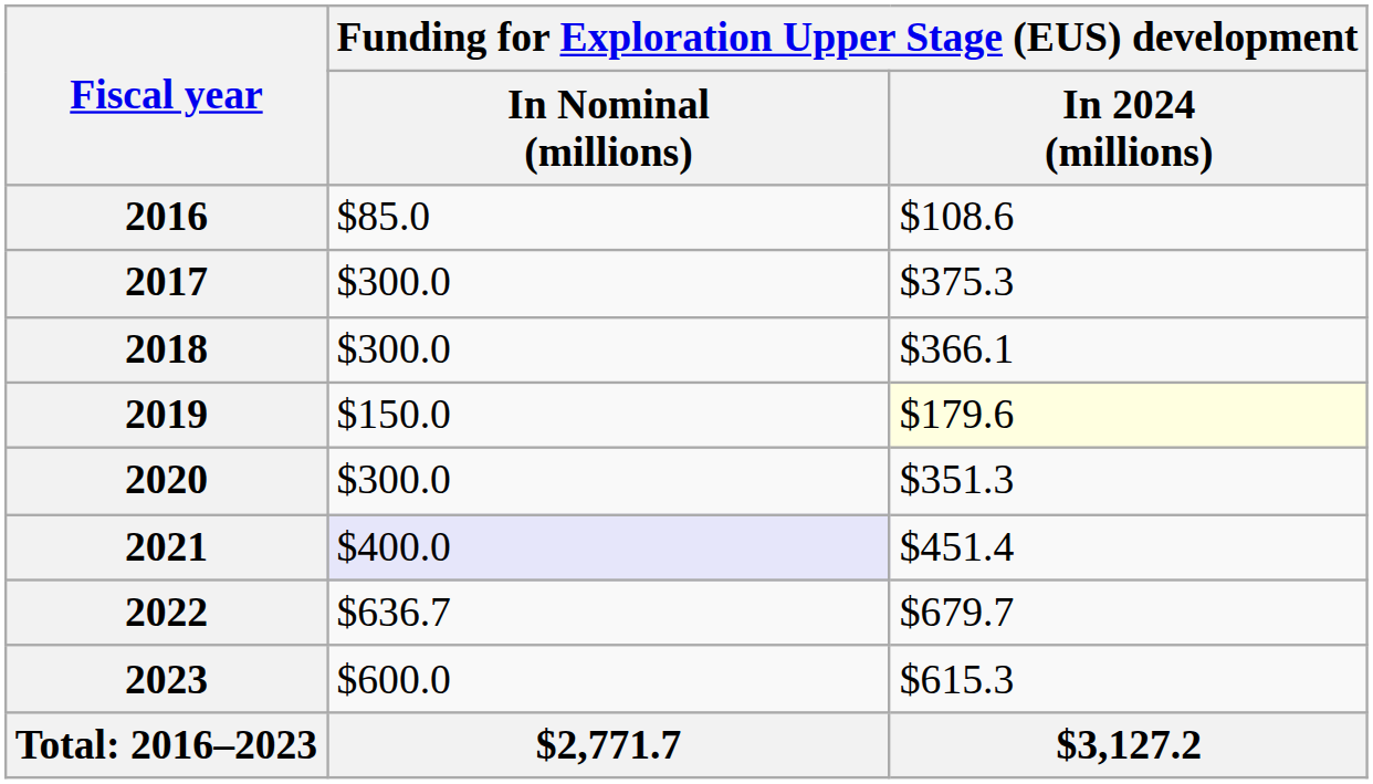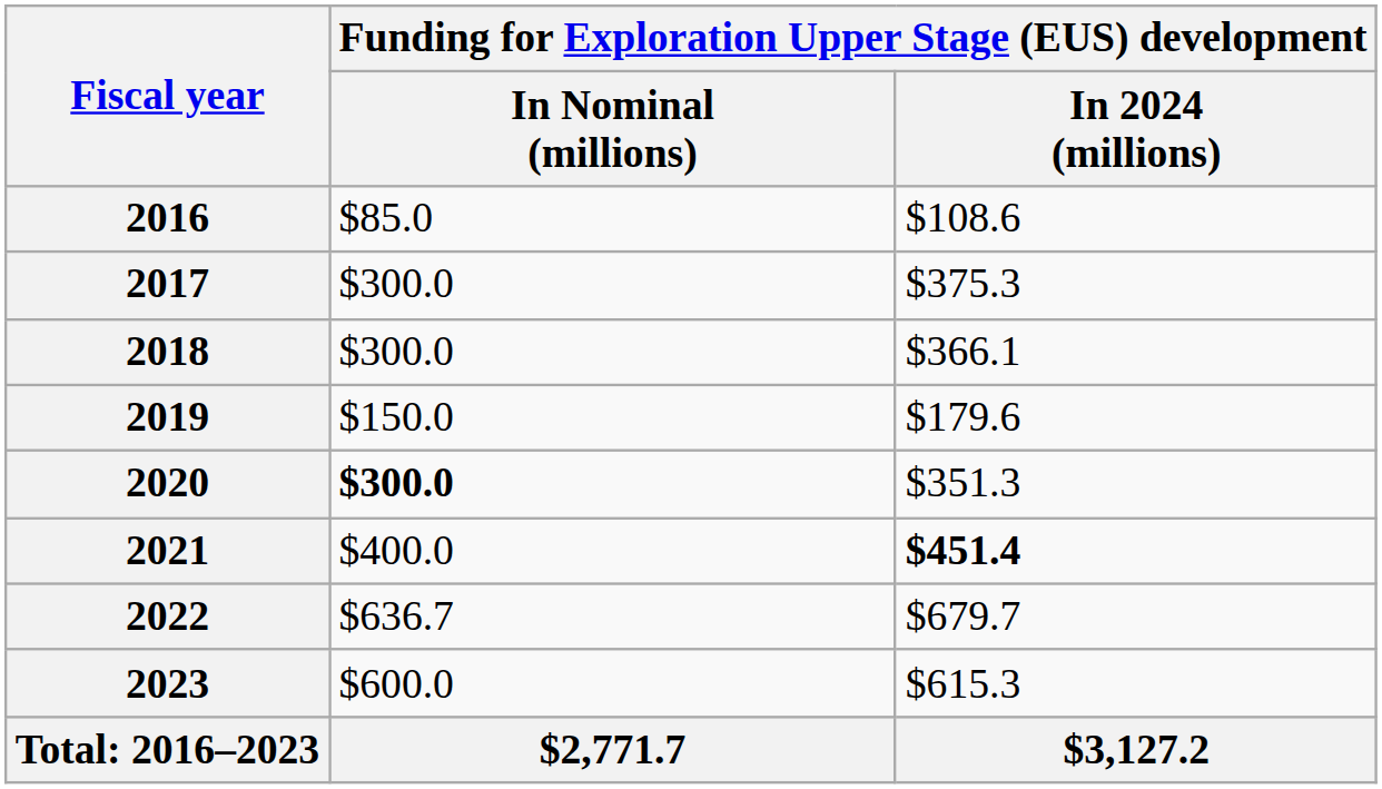2019 | column 3: lightyellow background -> no background
2020 | column 2: normal -> bold
2021 | column 2: lavender background -> no background
2021 | column 3: normal -> bold
